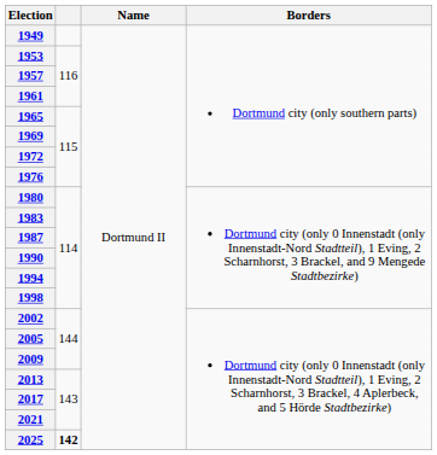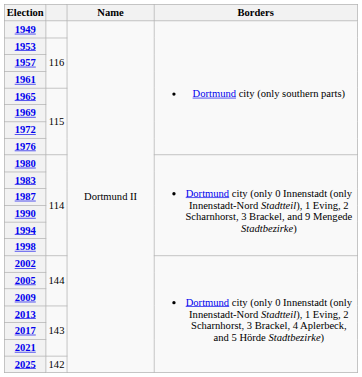2025 | column 2: bold -> normal
